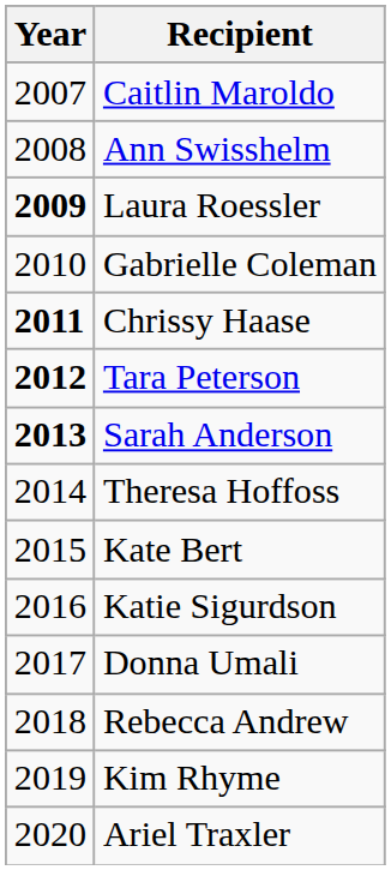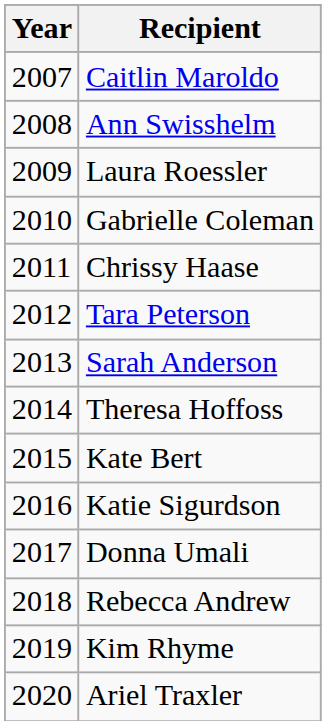Laura Roessler | Year: bold -> normal
Chrissy Haase | Year: bold -> normal
Tara Peterson | Year: bold -> normal
Sarah Anderson | Year: bold -> normal
